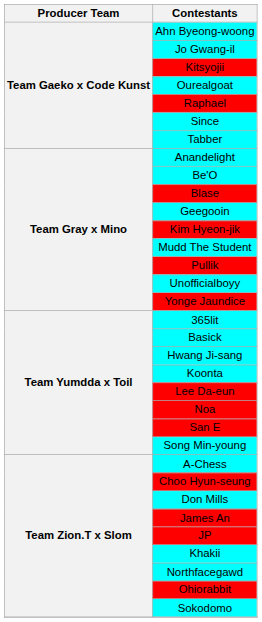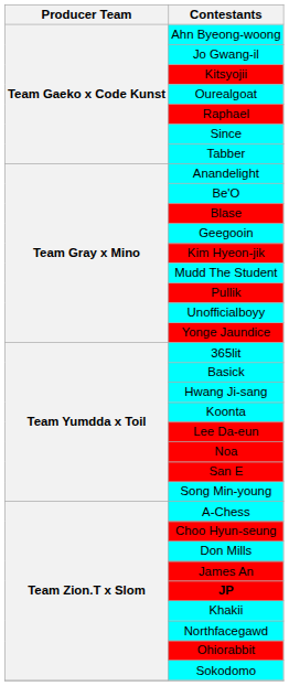JP | Contestants: normal -> bold
